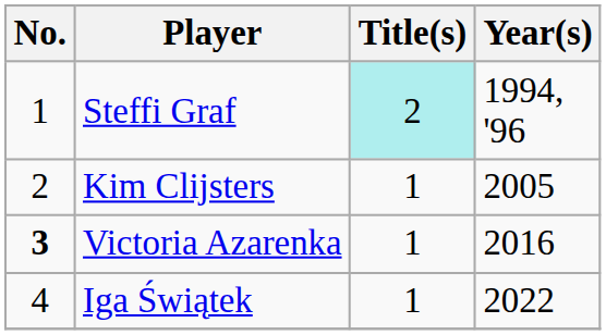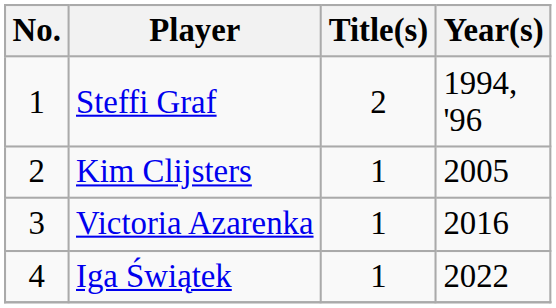Steffi Graf | Title(s): paleturquoise background -> no background
Victoria Azarenka | No.: bold -> normal
